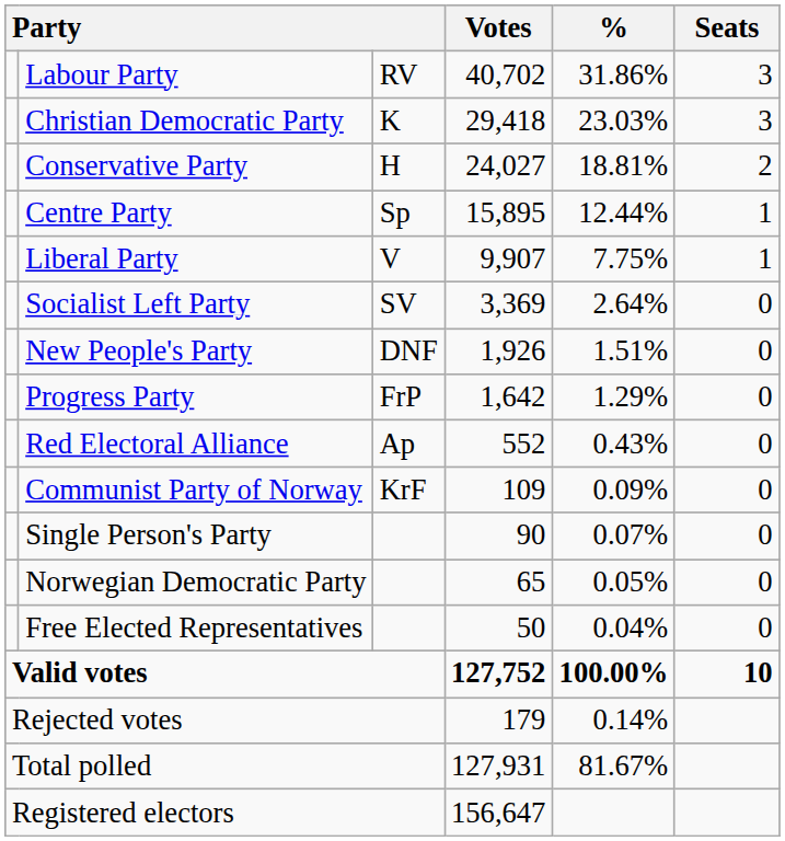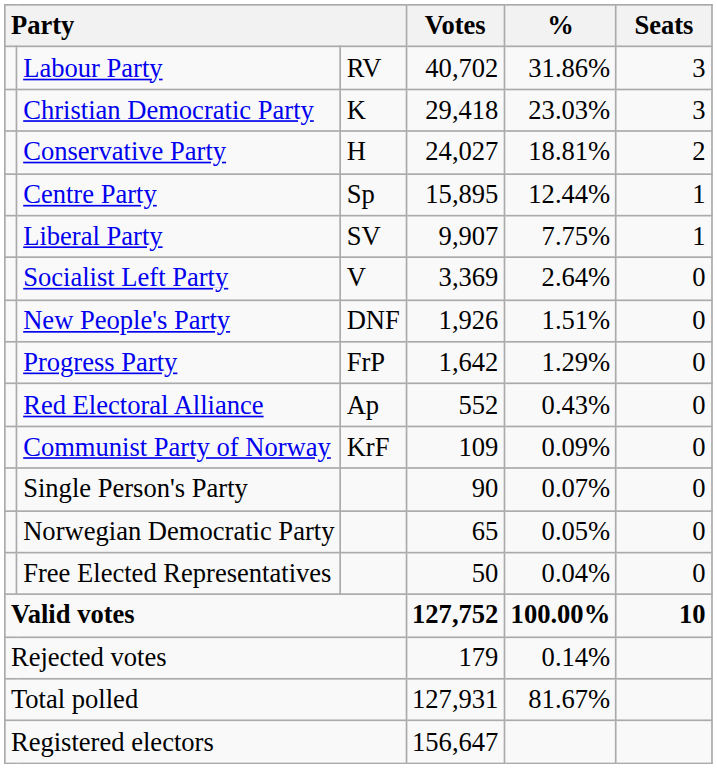Liberal Party | column 3: V -> SV
Socialist Left Party | column 3: SV -> V
